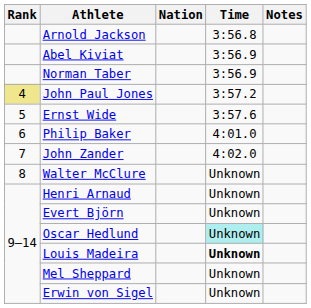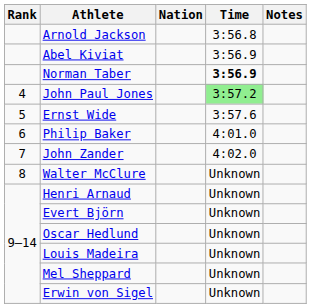Norman Taber | Time: normal -> bold
John Paul Jones | Rank: khaki background -> no background
John Paul Jones | Time: no background -> lightgreen background
Oscar Hedlund | Time: paleturquoise background -> no background
Louis Madeira | Time: bold -> normal
